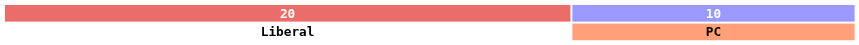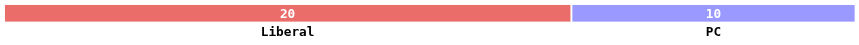Liberal | 10: lightsalmon background -> no background
